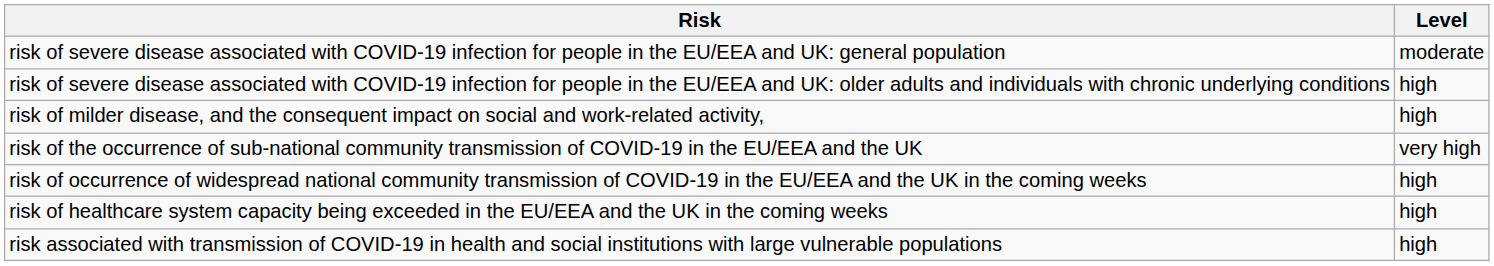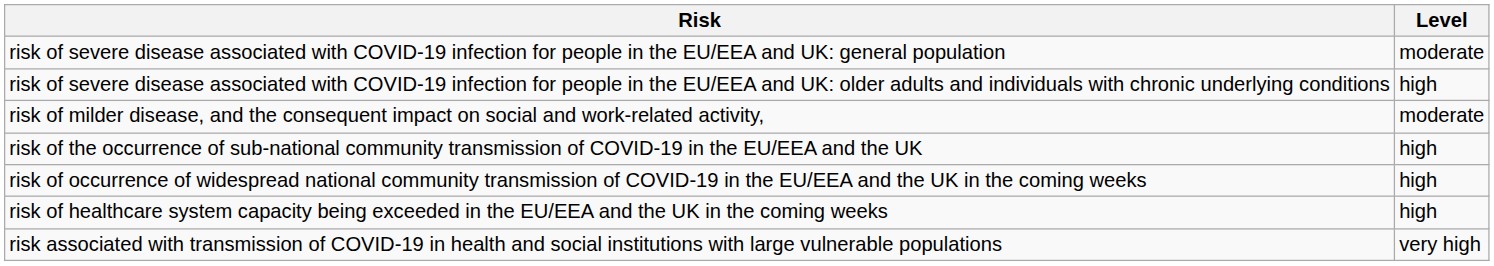row 4 | Level: high -> moderate
row 5 | Level: very high -> high
row 8 | Level: high -> very high
